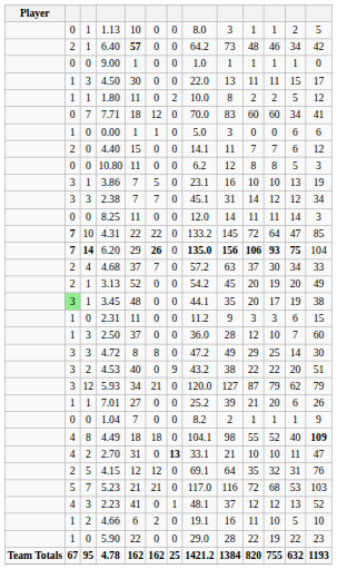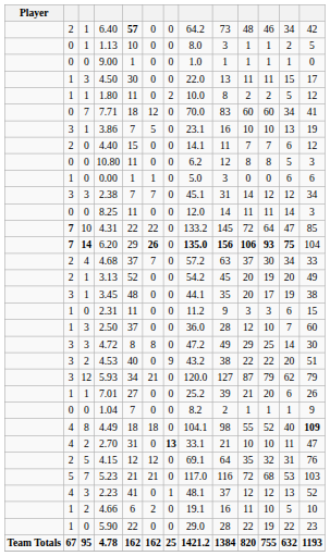rows swapped: 1.13 <-> 6.40
rows swapped: 0.00 <-> 3.86
3.45 | column 2: lightgreen background -> no background
